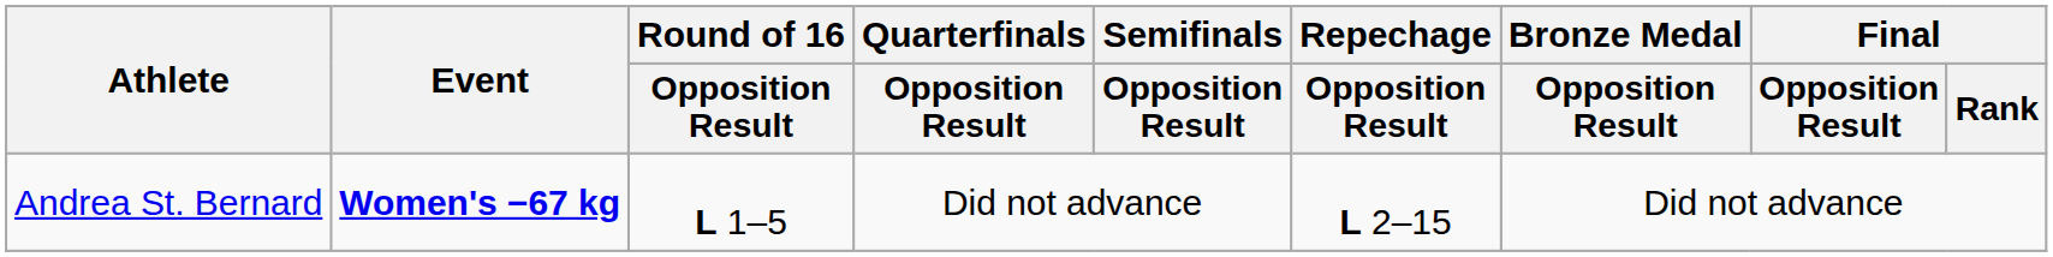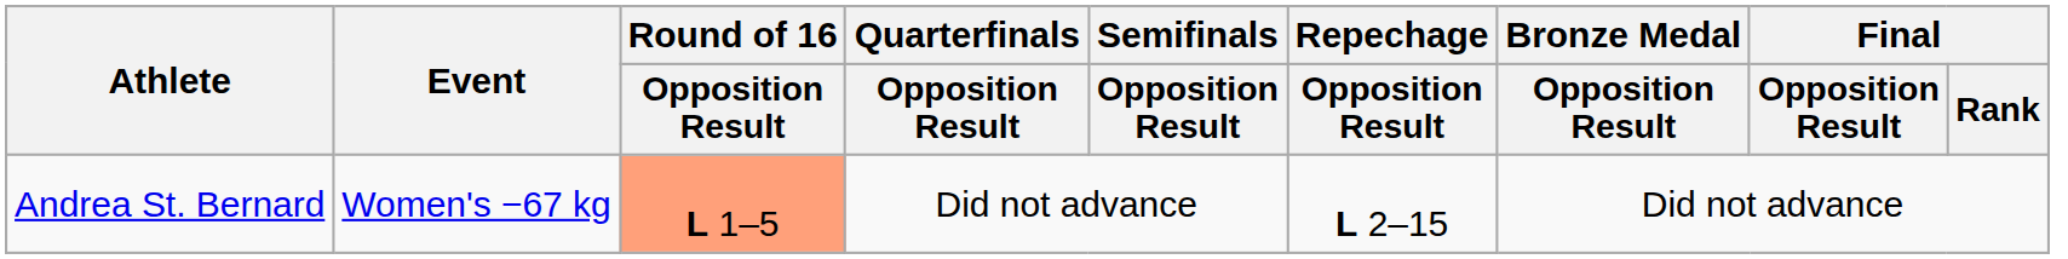Andrea St. Bernard | Event: bold -> normal
Andrea St. Bernard | Round of 16 / Opposition Result: no background -> lightsalmon background
